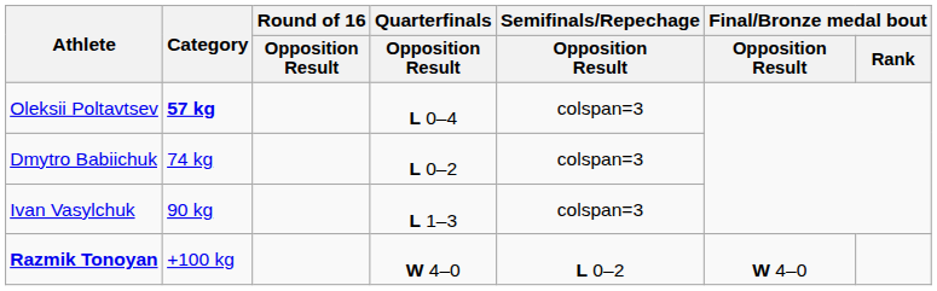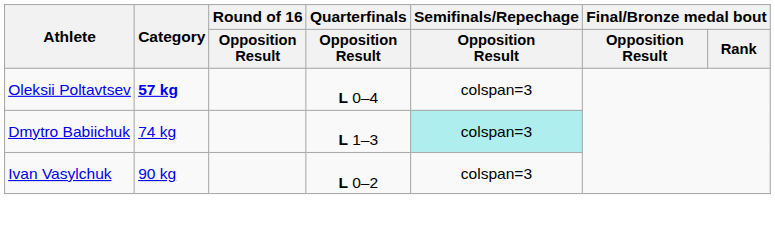Dmytro Babiichuk | Quarterfinals / Opposition Result: L 0–2 -> L 1–3
Dmytro Babiichuk | Semifinals/Repechage / Opposition Result: no background -> paleturquoise background
Ivan Vasylchuk | Quarterfinals / Opposition Result: L 1–3 -> L 0–2
- row: Razmik Tonoyan | +100 kg | W 4–0 | L 0–2 | W 4–0
